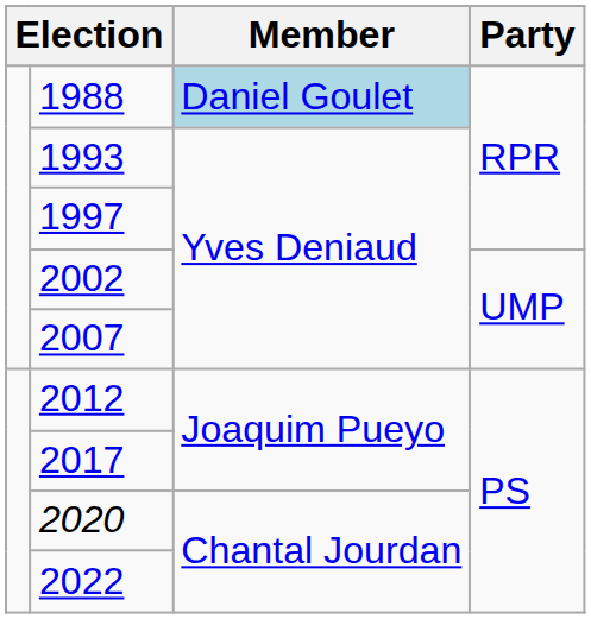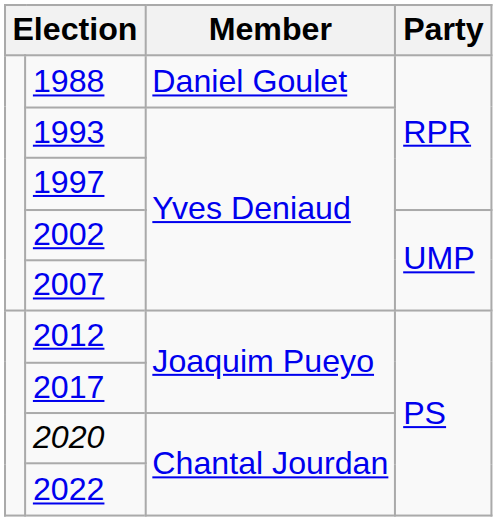1988 | Member: lightblue background -> no background
